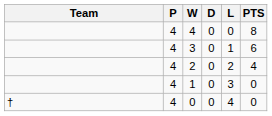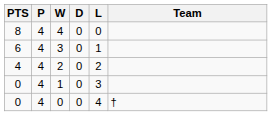columns swapped: Team <-> PTS
